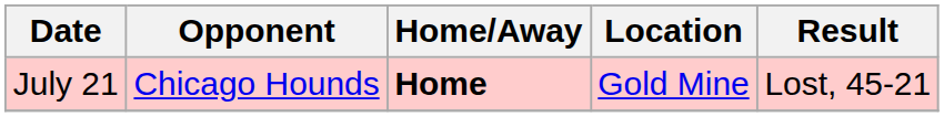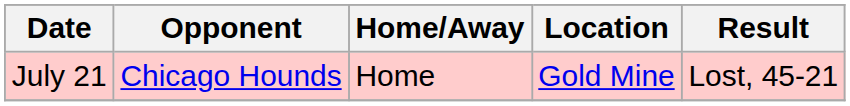July 21 | Home/Away: bold -> normal
